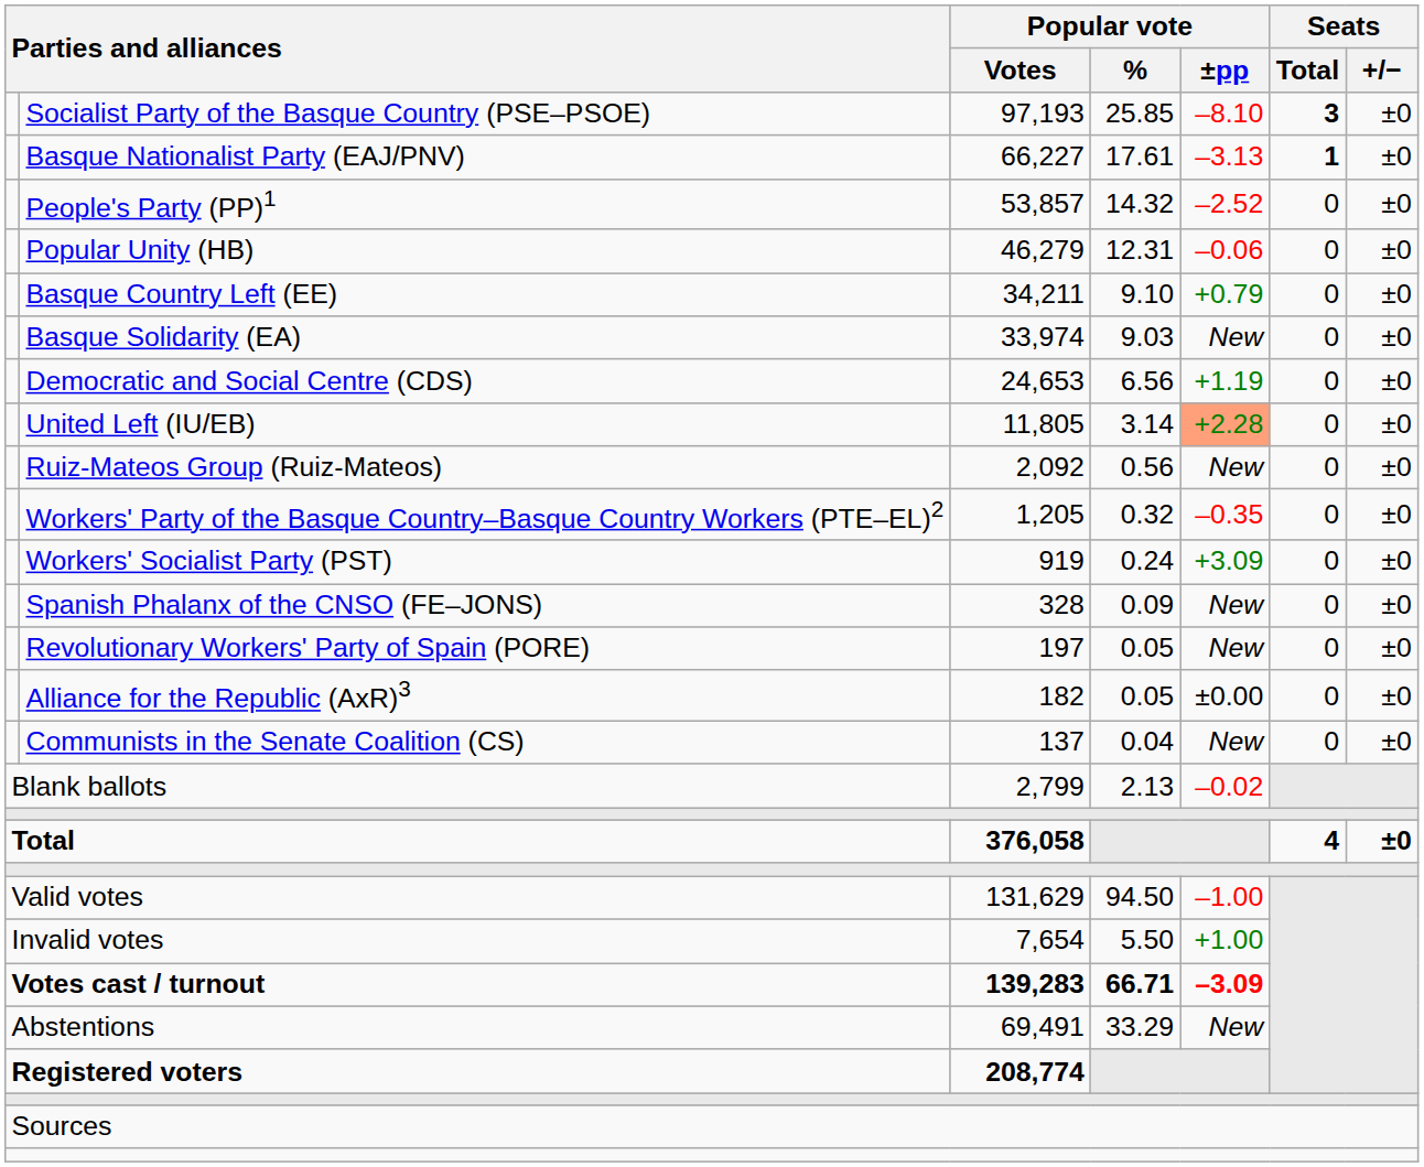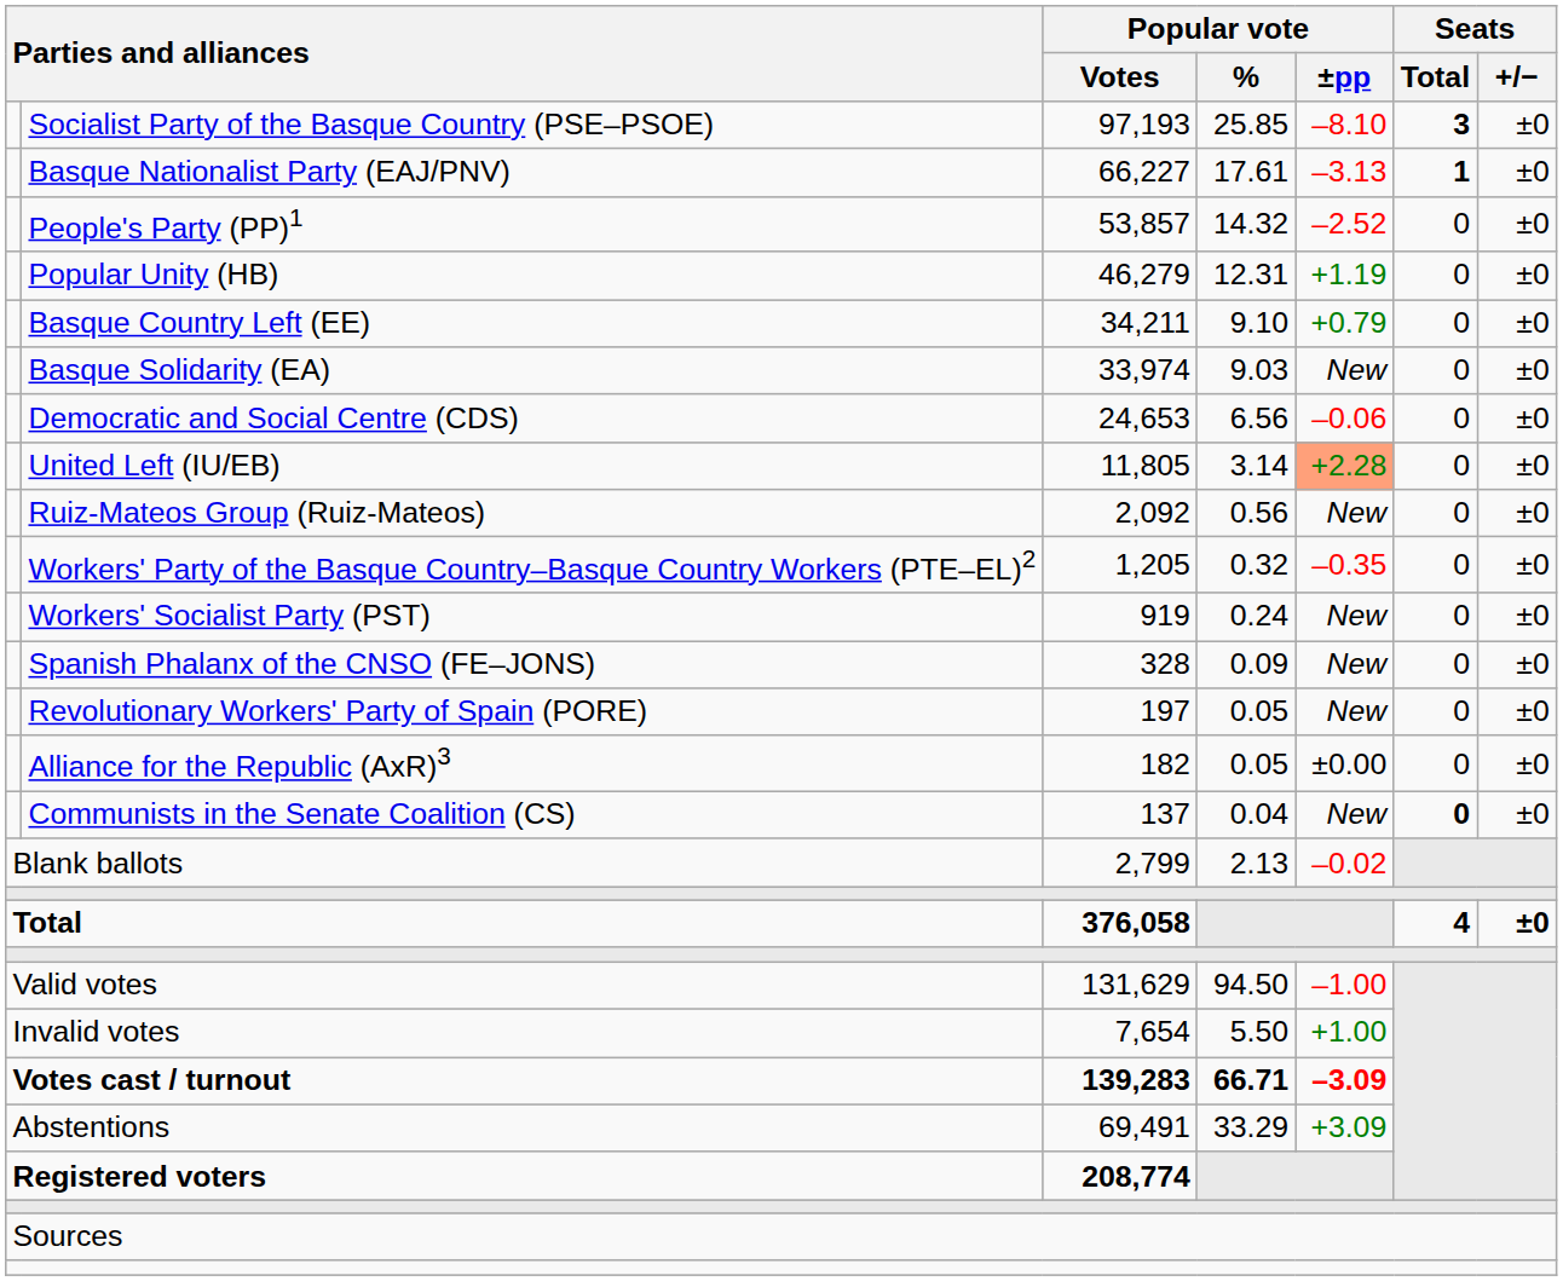Popular Unity (HB) | Popular vote / ±pp: –0.06 -> +1.19
Democratic and Social Centre (CDS) | Popular vote / ±pp: +1.19 -> –0.06
Workers' Socialist Party (PST) | Popular vote / ±pp: +3.09 -> New
Communists in the Senate Coalition (CS) | Seats / Total: normal -> bold
Abstentions | Popular vote / ±pp: New -> +3.09
